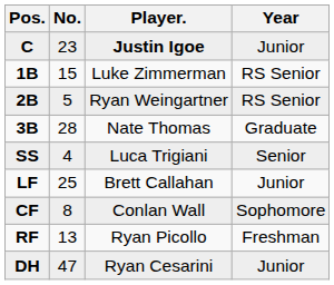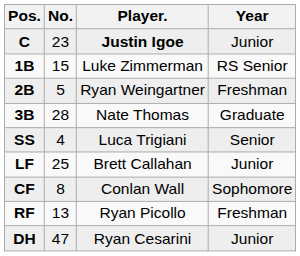2B | Year: RS Senior -> Freshman
